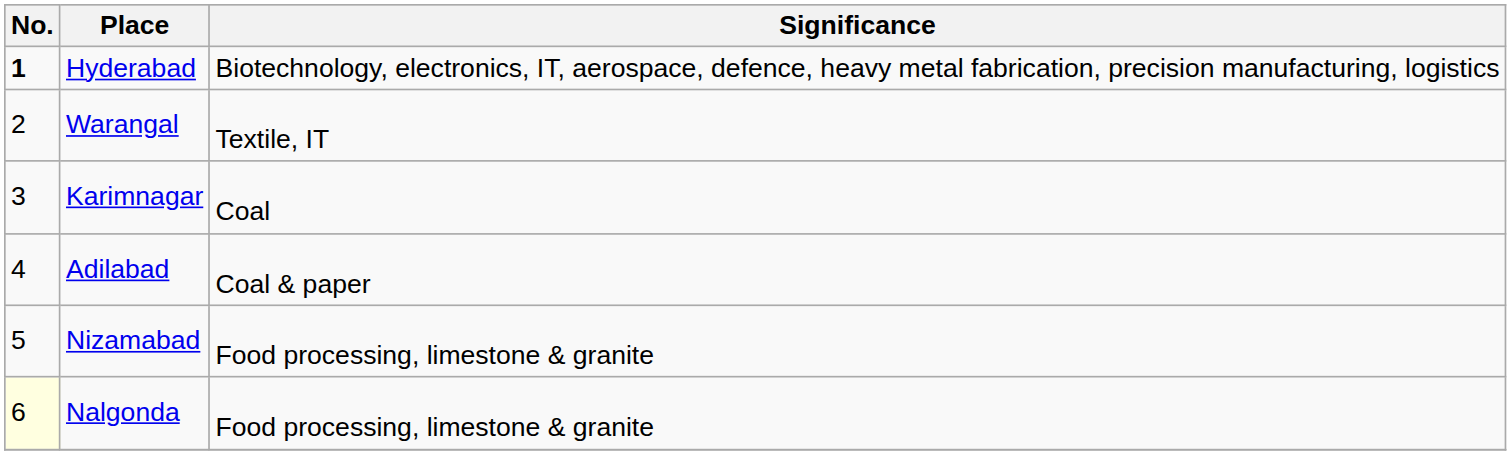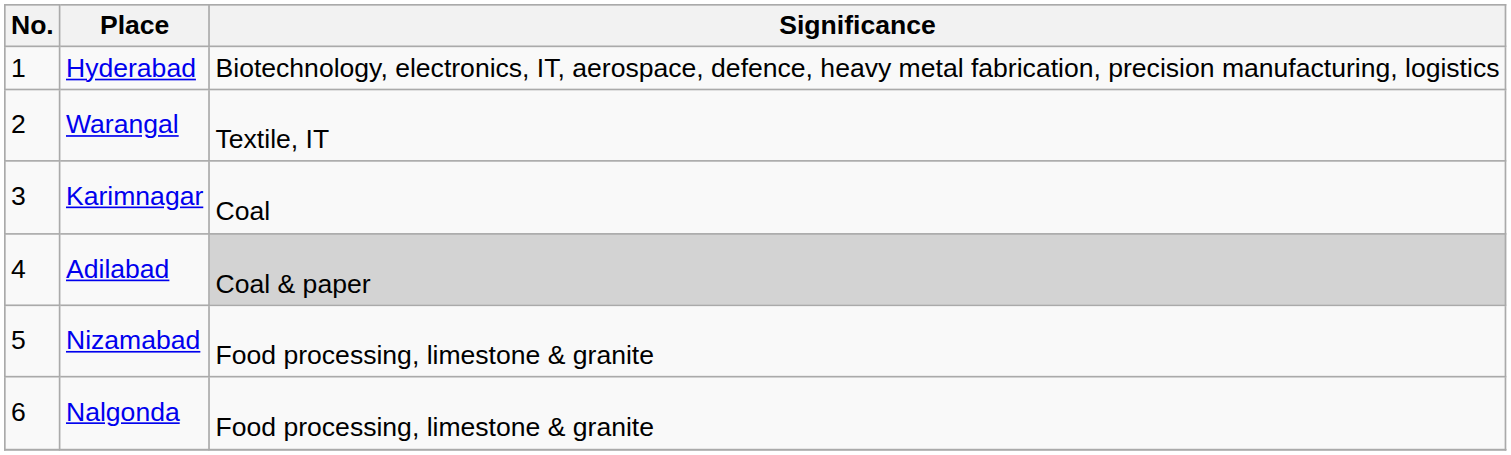Hyderabad | No.: bold -> normal
Adilabad | Significance: no background -> lightgrey background
Nalgonda | No.: lightyellow background -> no background
